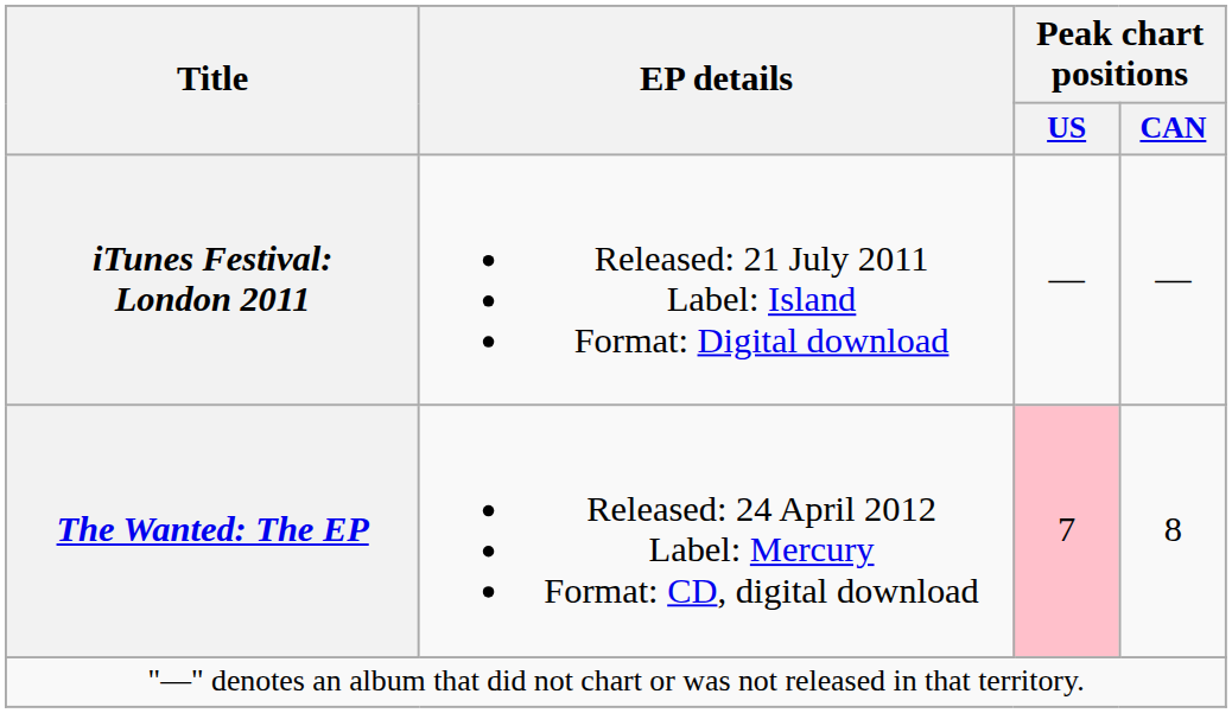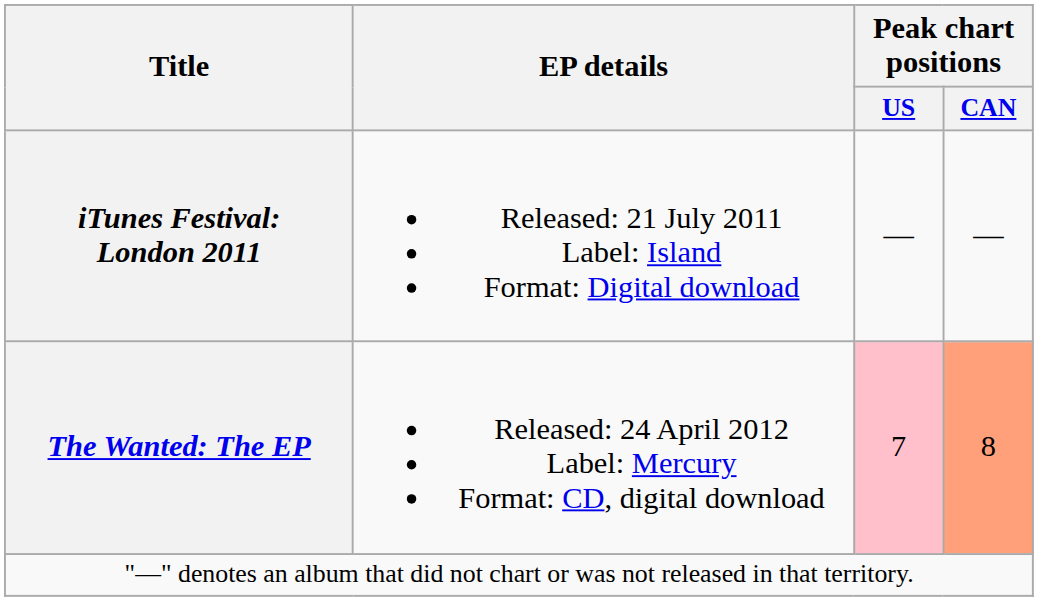The Wanted: The EP | Peak chart positions / CAN: no background -> lightsalmon background
